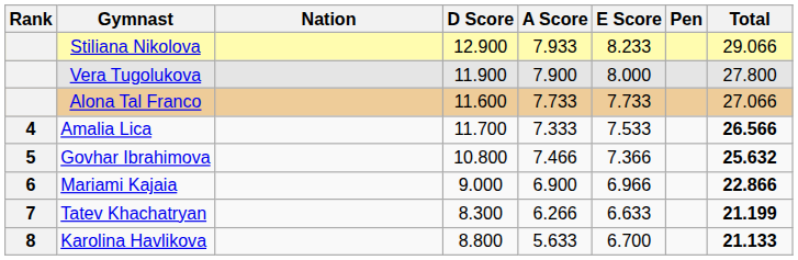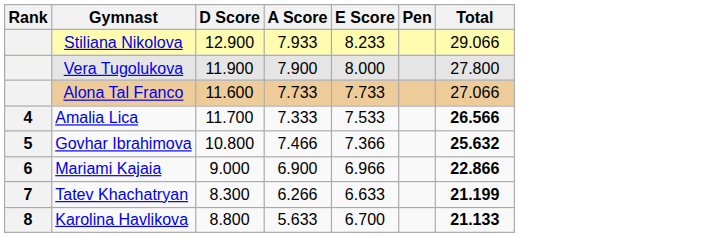- column: Nation
